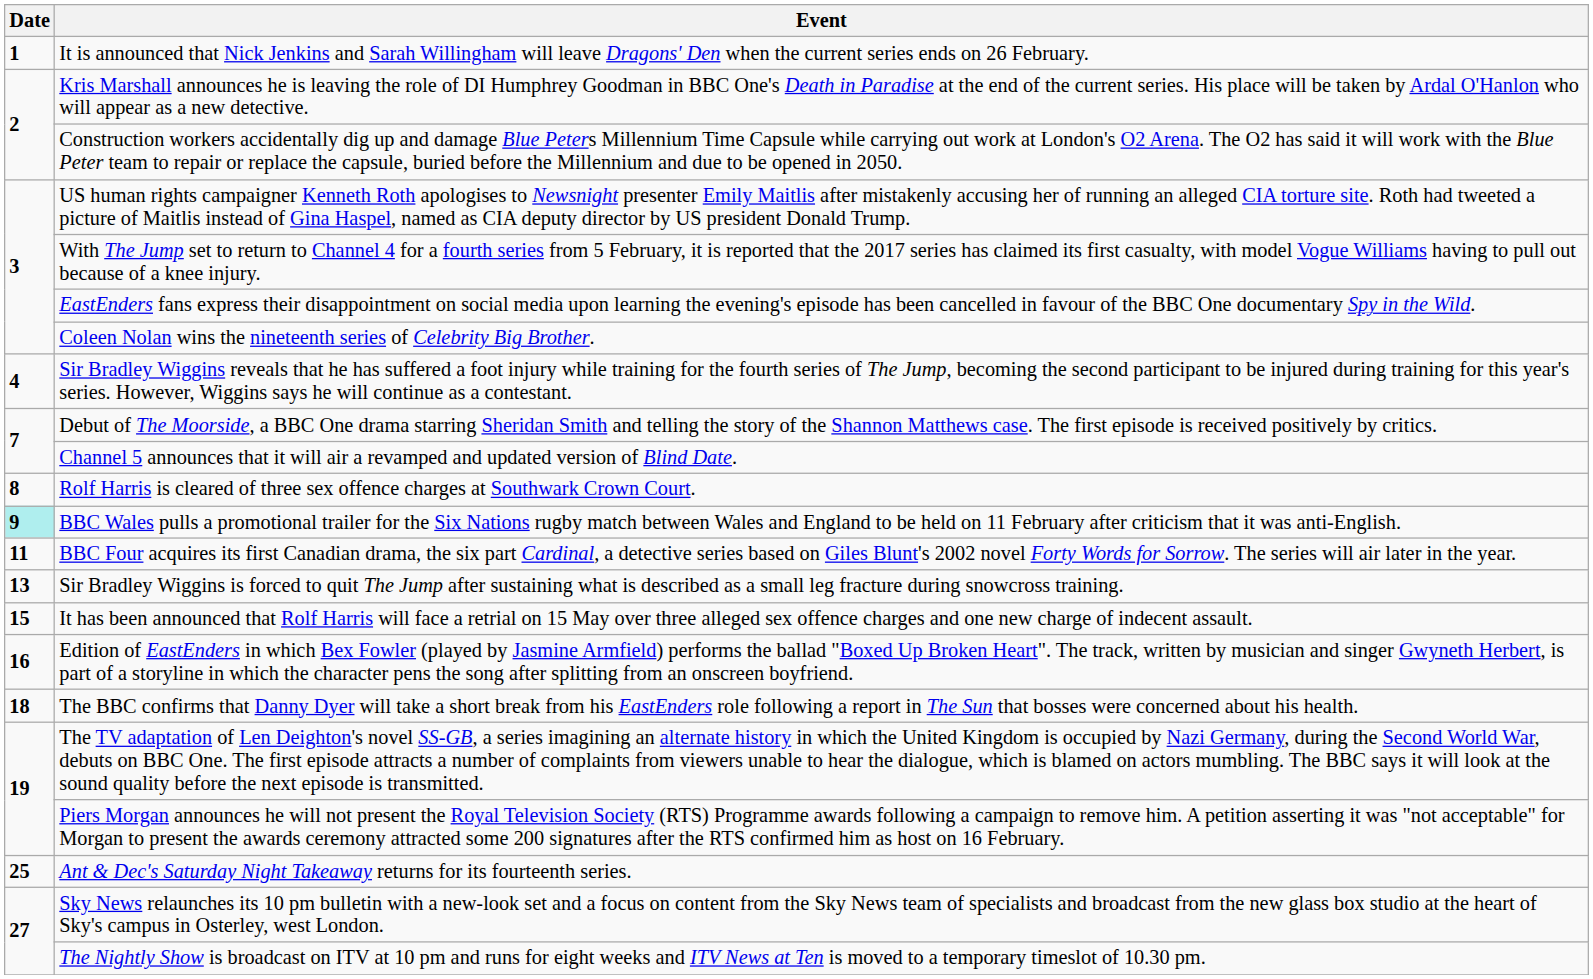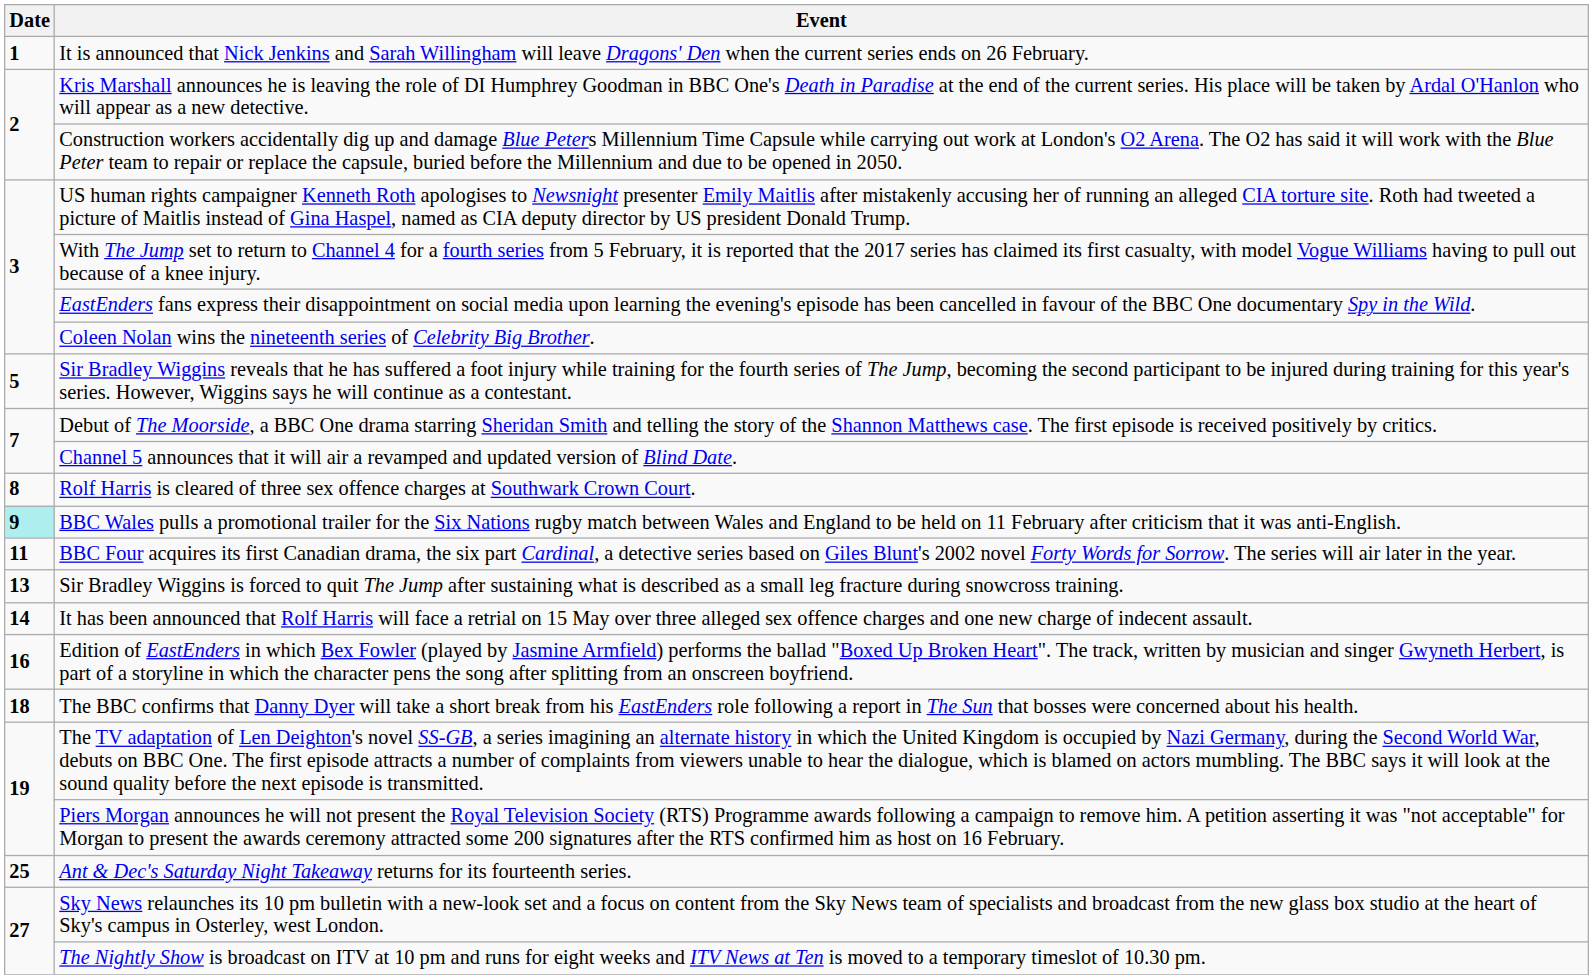row 9 | Date: 4 -> 5
row 16 | Date: 15 -> 14
